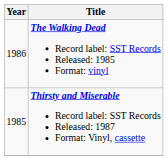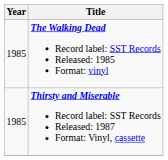row 2 | Year: 1986 -> 1985
